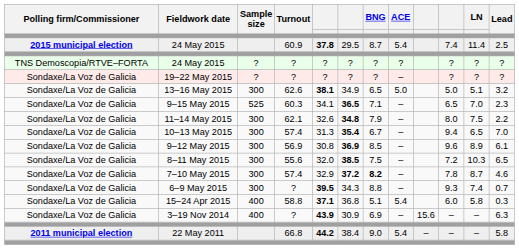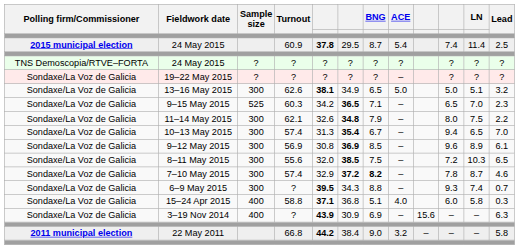9–15 May 2015 | column 5: 34.1 -> 34.2
15–24 Apr 2015 | ACE: 5.4 -> 4.0
22 May 2011 | ACE: 5.4 -> 3.2
